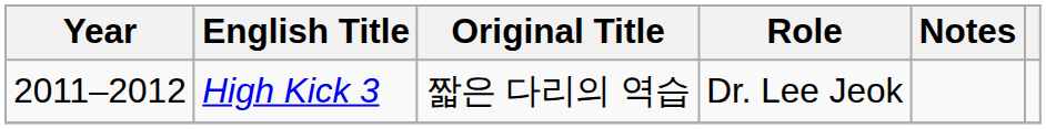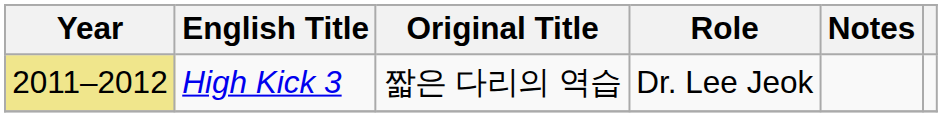High Kick 3 | Year: no background -> khaki background
